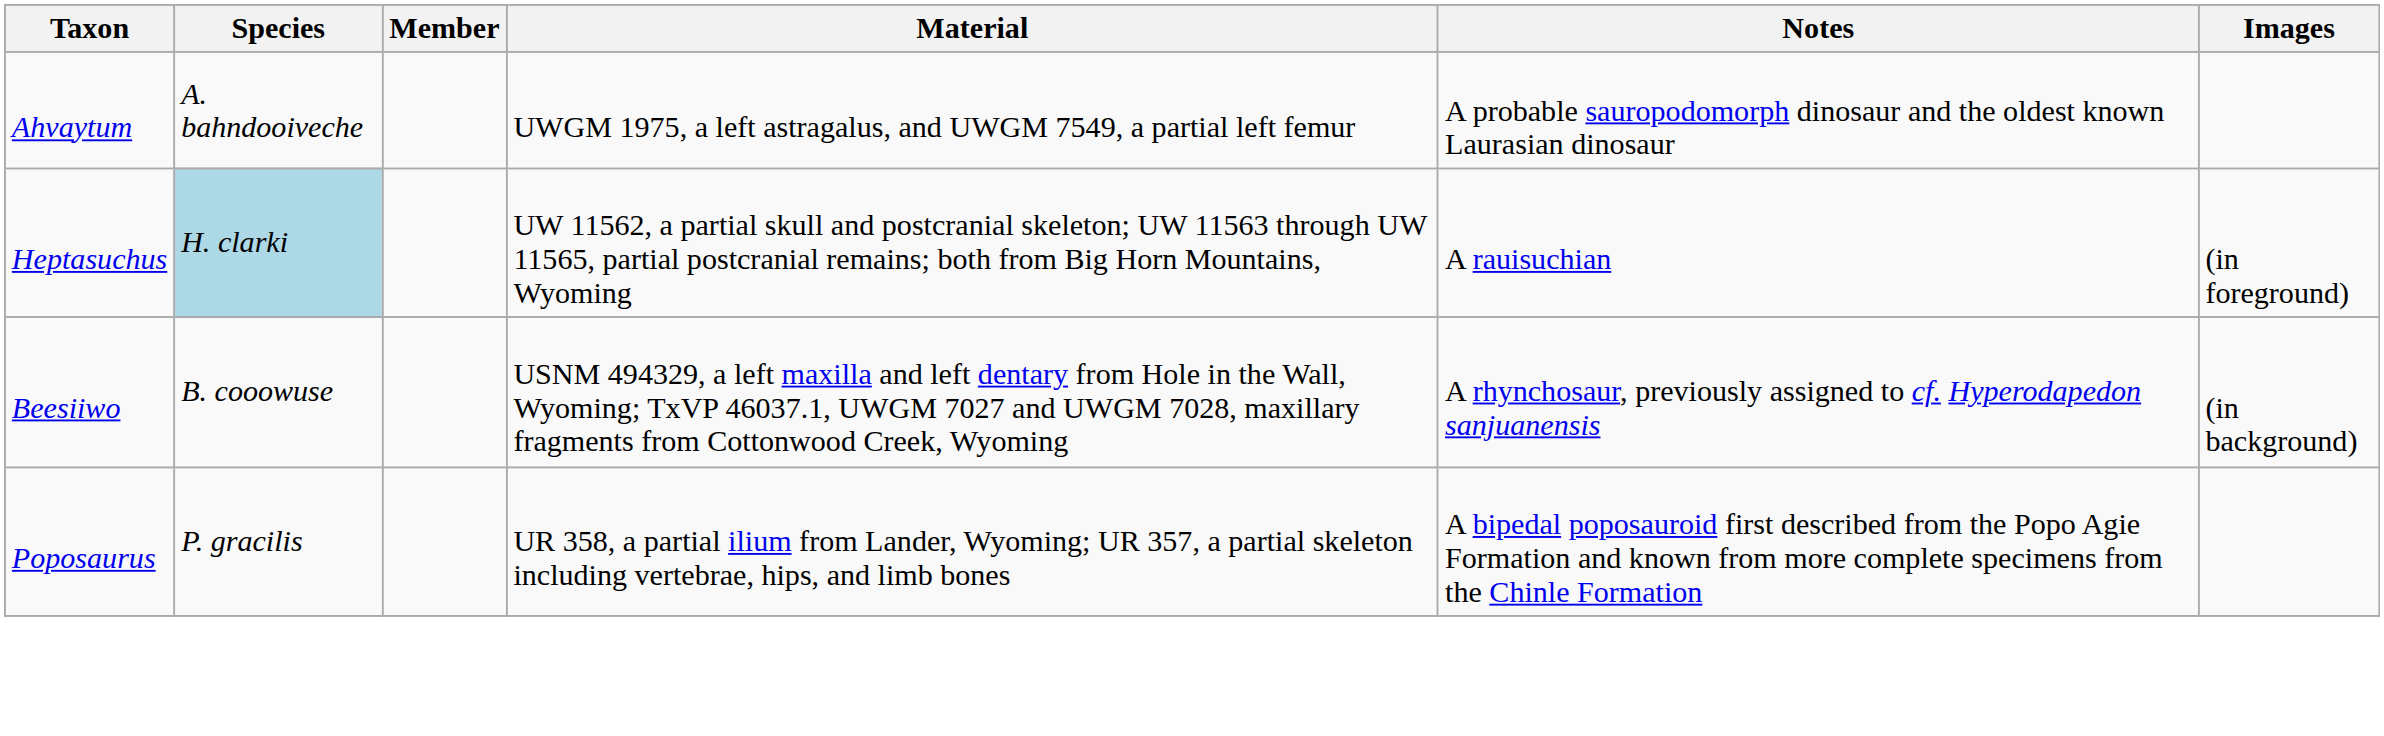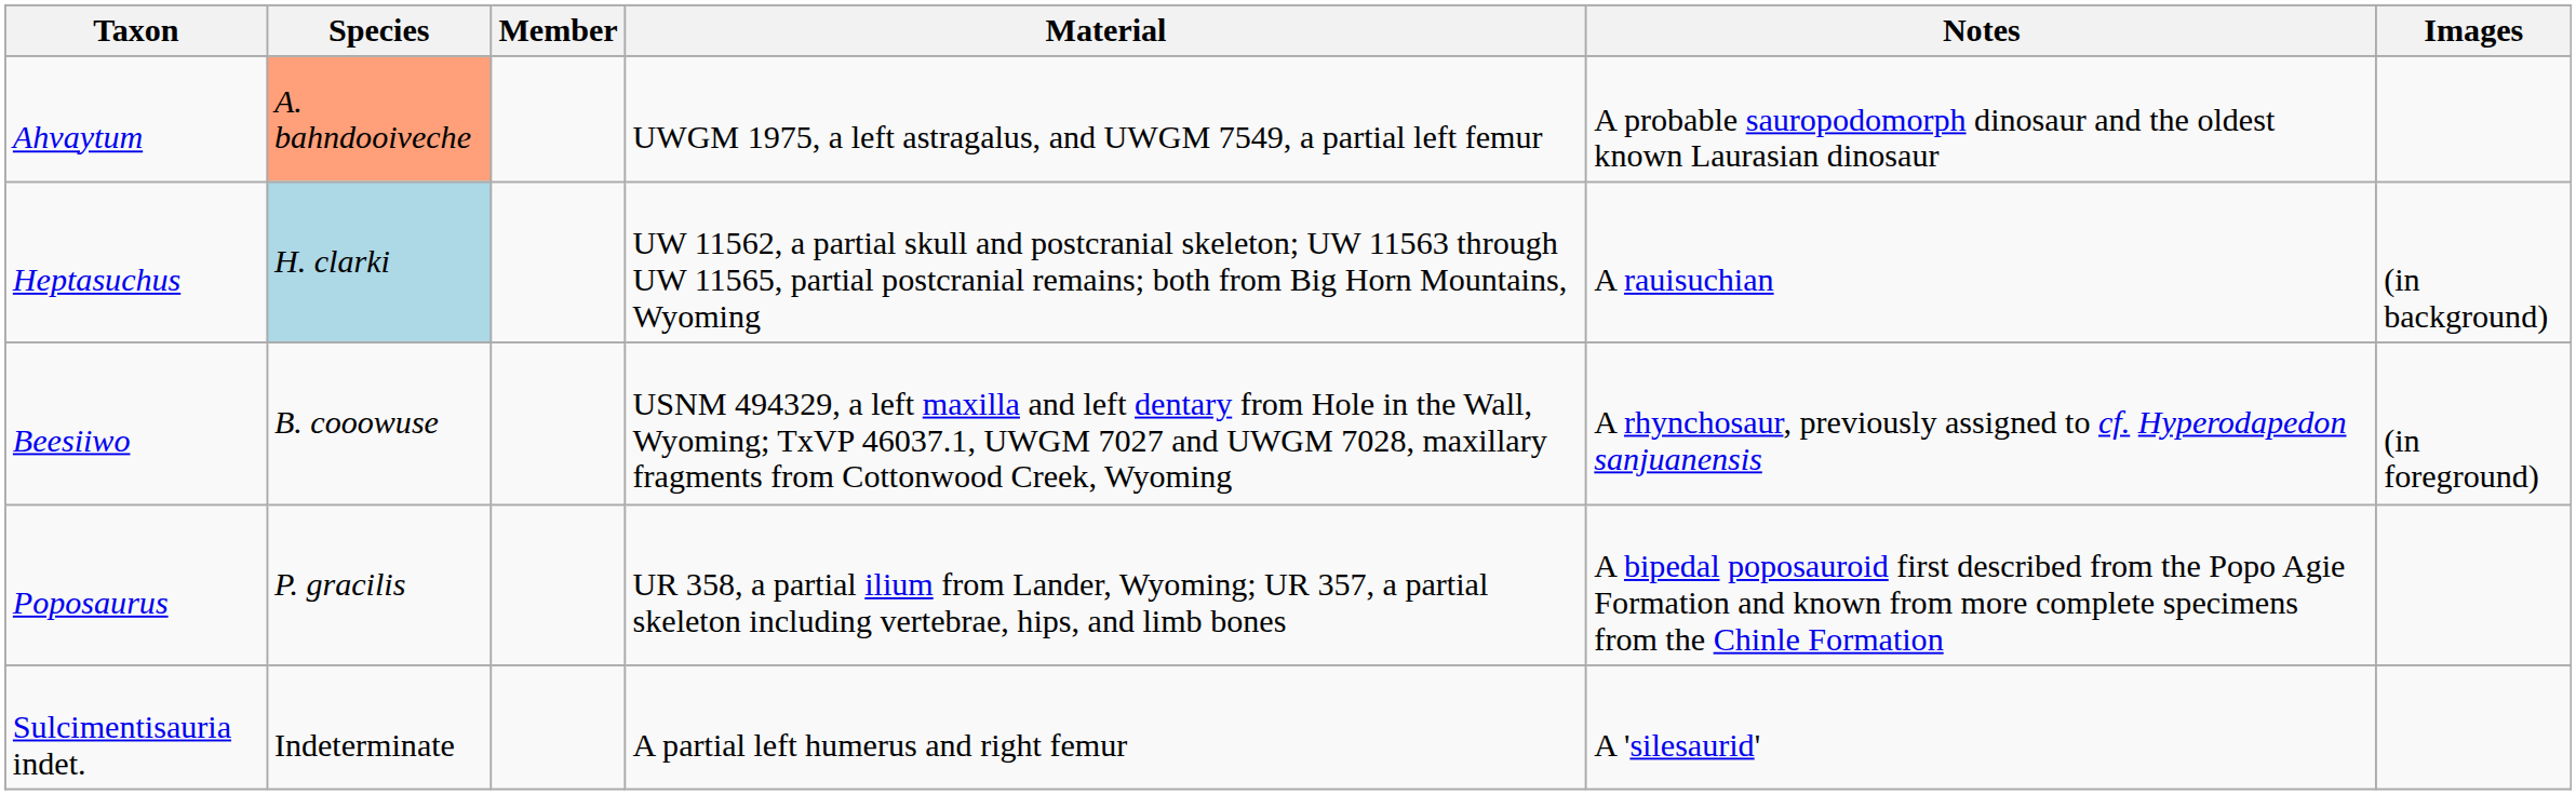Ahvaytum | Species: no background -> lightsalmon background
Heptasuchus | Images: (in foreground) -> (in background)
Beesiiwo | Images: (in background) -> (in foreground)
+ row: Sulcimentisauria indet. | Indeterminate | A partial left humerus and right femur | A 'silesaurid'
